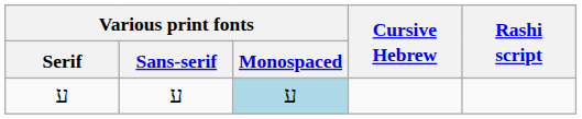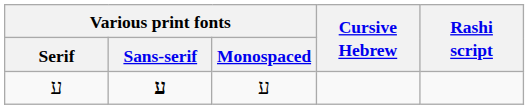row 3 | Various print fonts / Sans-serif: normal -> bold
row 3 | Various print fonts / Monospaced: lightblue background -> no background
